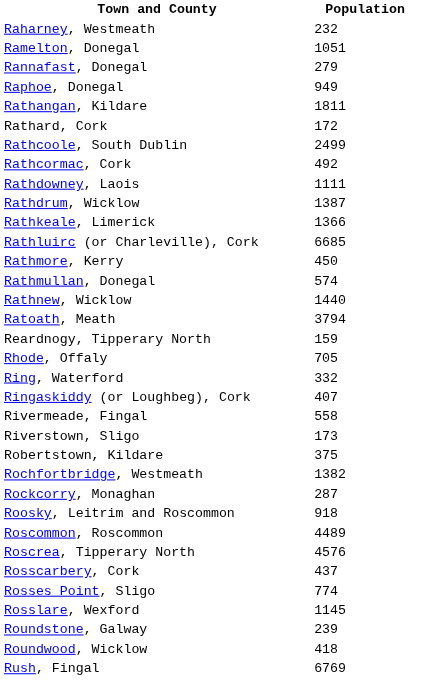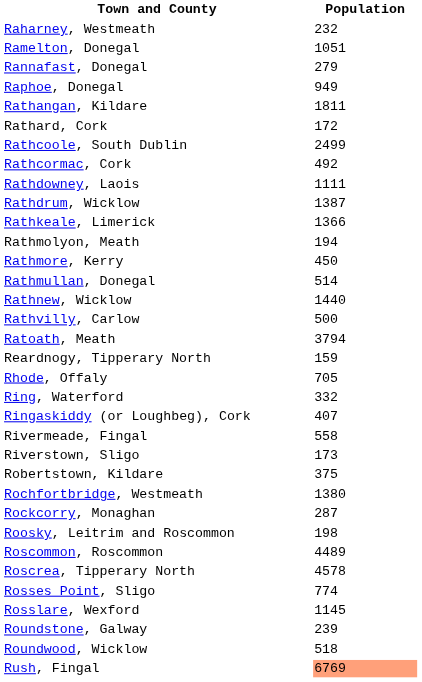- row: Rathluirc (or Charleville), Cork | 6685
+ row: Rathmolyon, Meath | 194
Rathmullan, Donegal | Population: 574 -> 514
+ row: Rathvilly, Carlow | 500
Rochfortbridge, Westmeath | Population: 1382 -> 1380
Roosky, Leitrim and Roscommon | Population: 918 -> 198
Roscrea, Tipperary North | Population: 4576 -> 4578
- row: Rosscarbery, Cork | 437
Roundwood, Wicklow | Population: 418 -> 518
Rush, Fingal | Population: no background -> lightsalmon background
